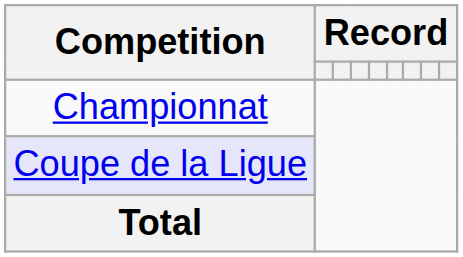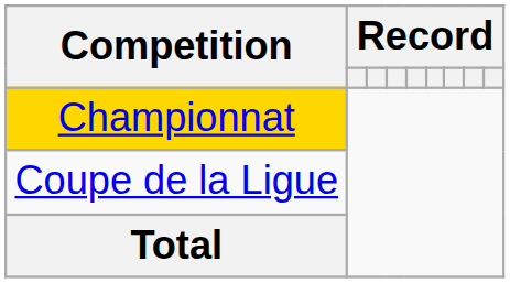Championnat | Competition: no background -> gold background
Coupe de la Ligue | Competition: lavender background -> no background
